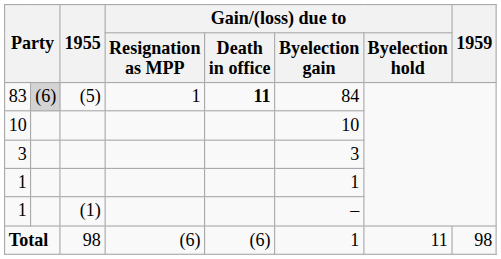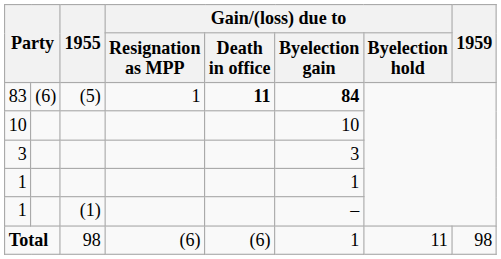83 | column 2: lightgrey background -> no background
83 | Gain/(loss) due to / Byelection gain: normal -> bold
